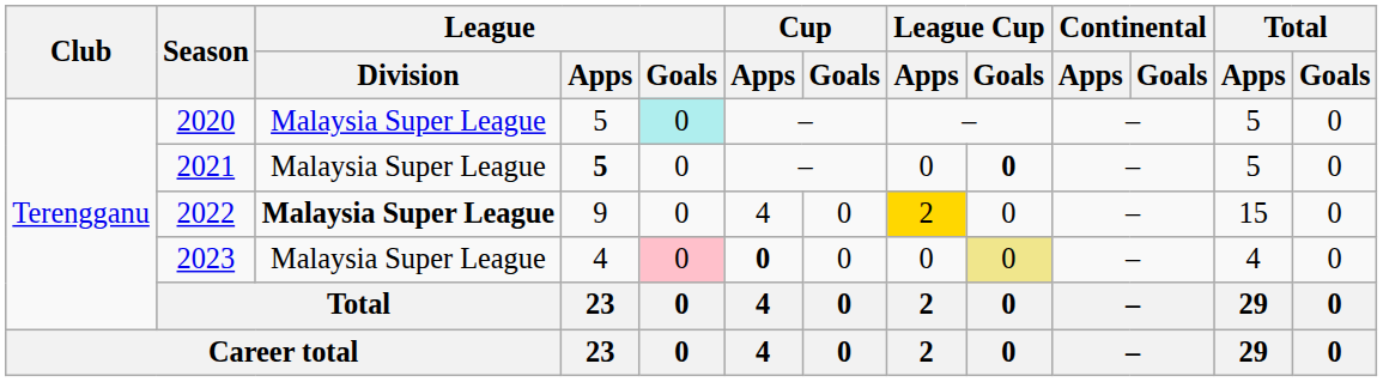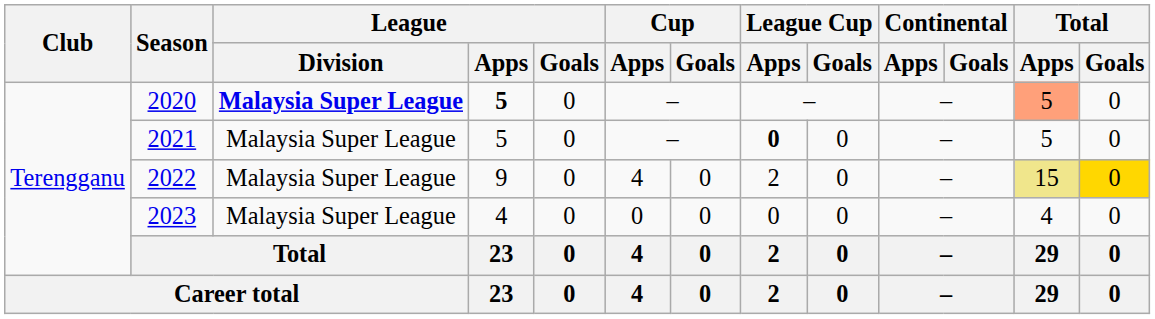2020 | League / Division: normal -> bold
2020 | League / Apps: normal -> bold
2020 | League / Goals: paleturquoise background -> no background
2020 | Total / Apps: no background -> lightsalmon background
2021 | League / Apps: bold -> normal
2021 | League Cup / Apps: normal -> bold
2021 | League Cup / Goals: bold -> normal
2022 | League / Division: bold -> normal
2022 | League Cup / Apps: gold background -> no background
2022 | Total / Apps: no background -> khaki background
2022 | Total / Goals: no background -> gold background
2023 | League / Goals: pink background -> no background
2023 | Cup / Apps: bold -> normal
2023 | League Cup / Goals: khaki background -> no background
